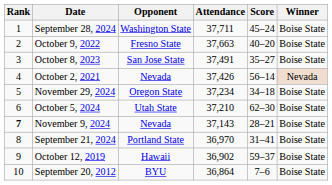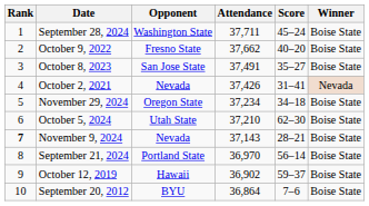October 9, 2022 | Attendance: 37,663 -> 37,662
October 2, 2021 | Score: 56–14 -> 31–41
September 21, 2024 | Score: 31–41 -> 56–14
